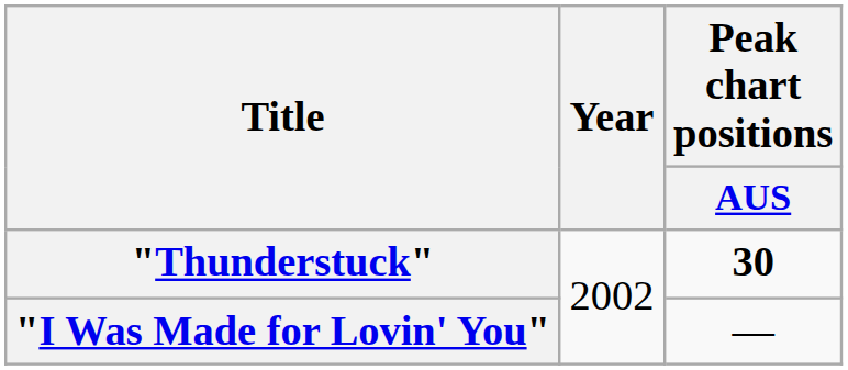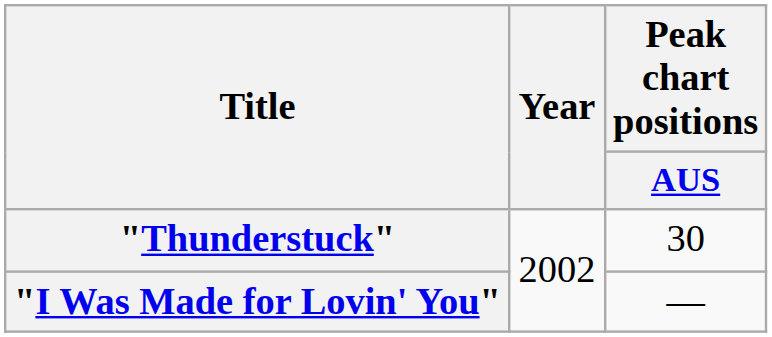"Thunderstuck" | Peak chart positions / AUS: bold -> normal
